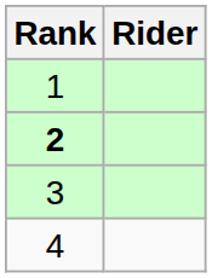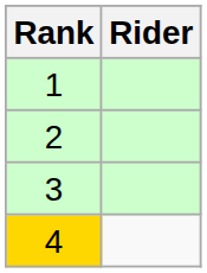2 | Rank: bold -> normal
4 | Rank: no background -> gold background
